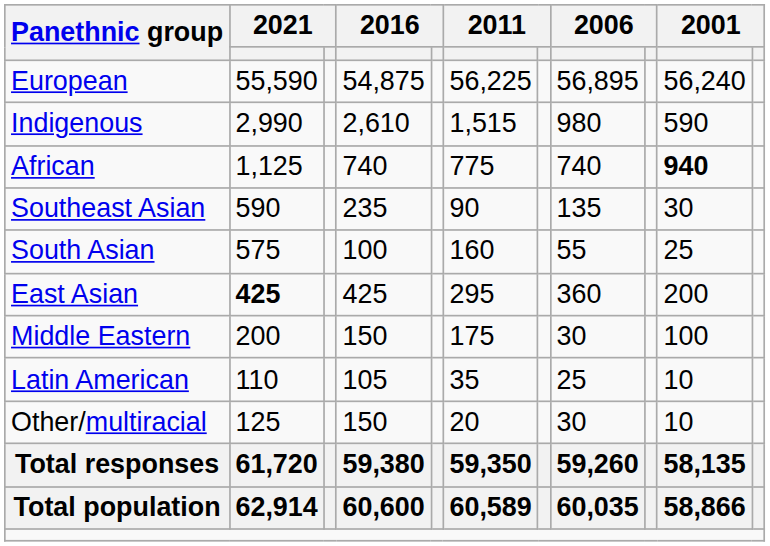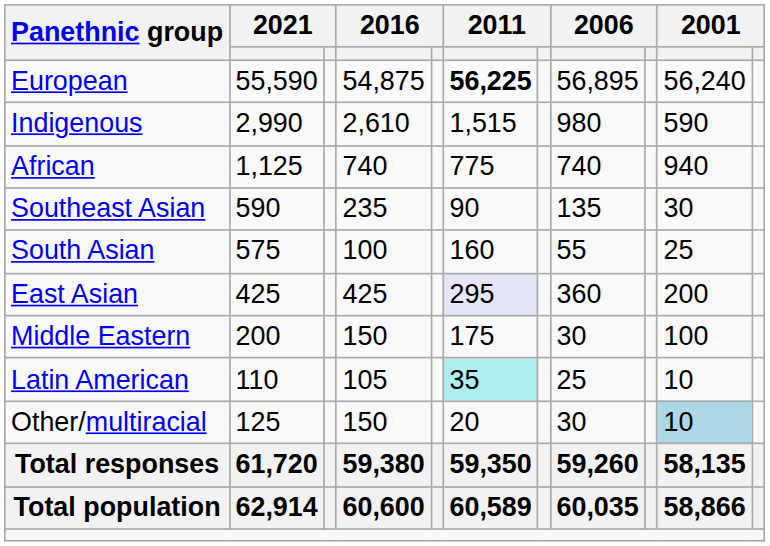European | column 6: normal -> bold
African | column 10: bold -> normal
East Asian | column 2: bold -> normal
East Asian | column 6: no background -> lavender background
Latin American | column 6: no background -> paleturquoise background
Other/multiracial | column 10: no background -> lightblue background
